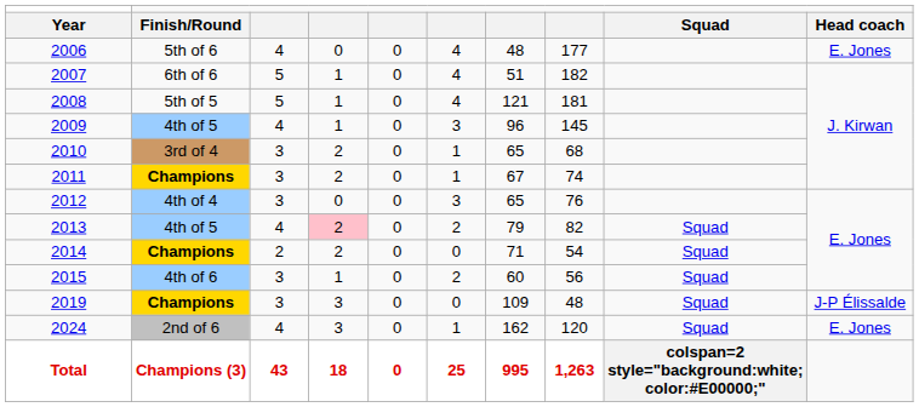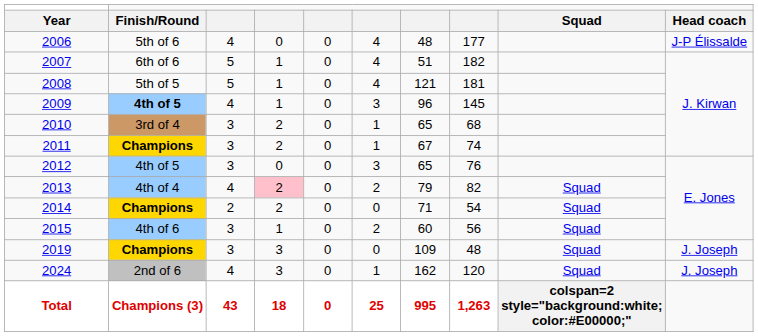2006 | Head coach: E. Jones -> J-P Élissalde
2009 | Finish/Round: normal -> bold
2012 | Finish/Round: 4th of 4 -> 4th of 5
2013 | Finish/Round: 4th of 5 -> 4th of 4
2019 | Head coach: J-P Élissalde -> J. Joseph
2024 | Head coach: E. Jones -> J. Joseph
